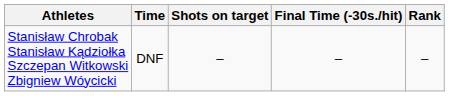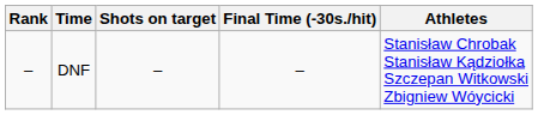columns swapped: Athletes <-> Rank
